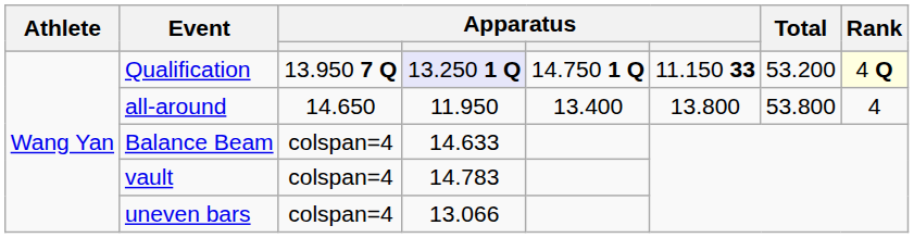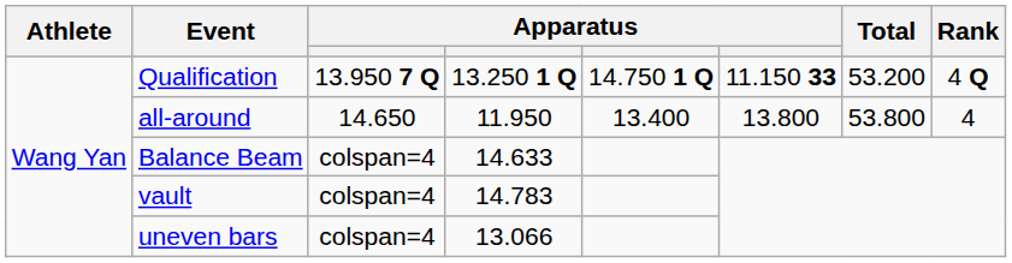Qualification | column 4: lavender background -> no background
Qualification | Rank: lightyellow background -> no background
